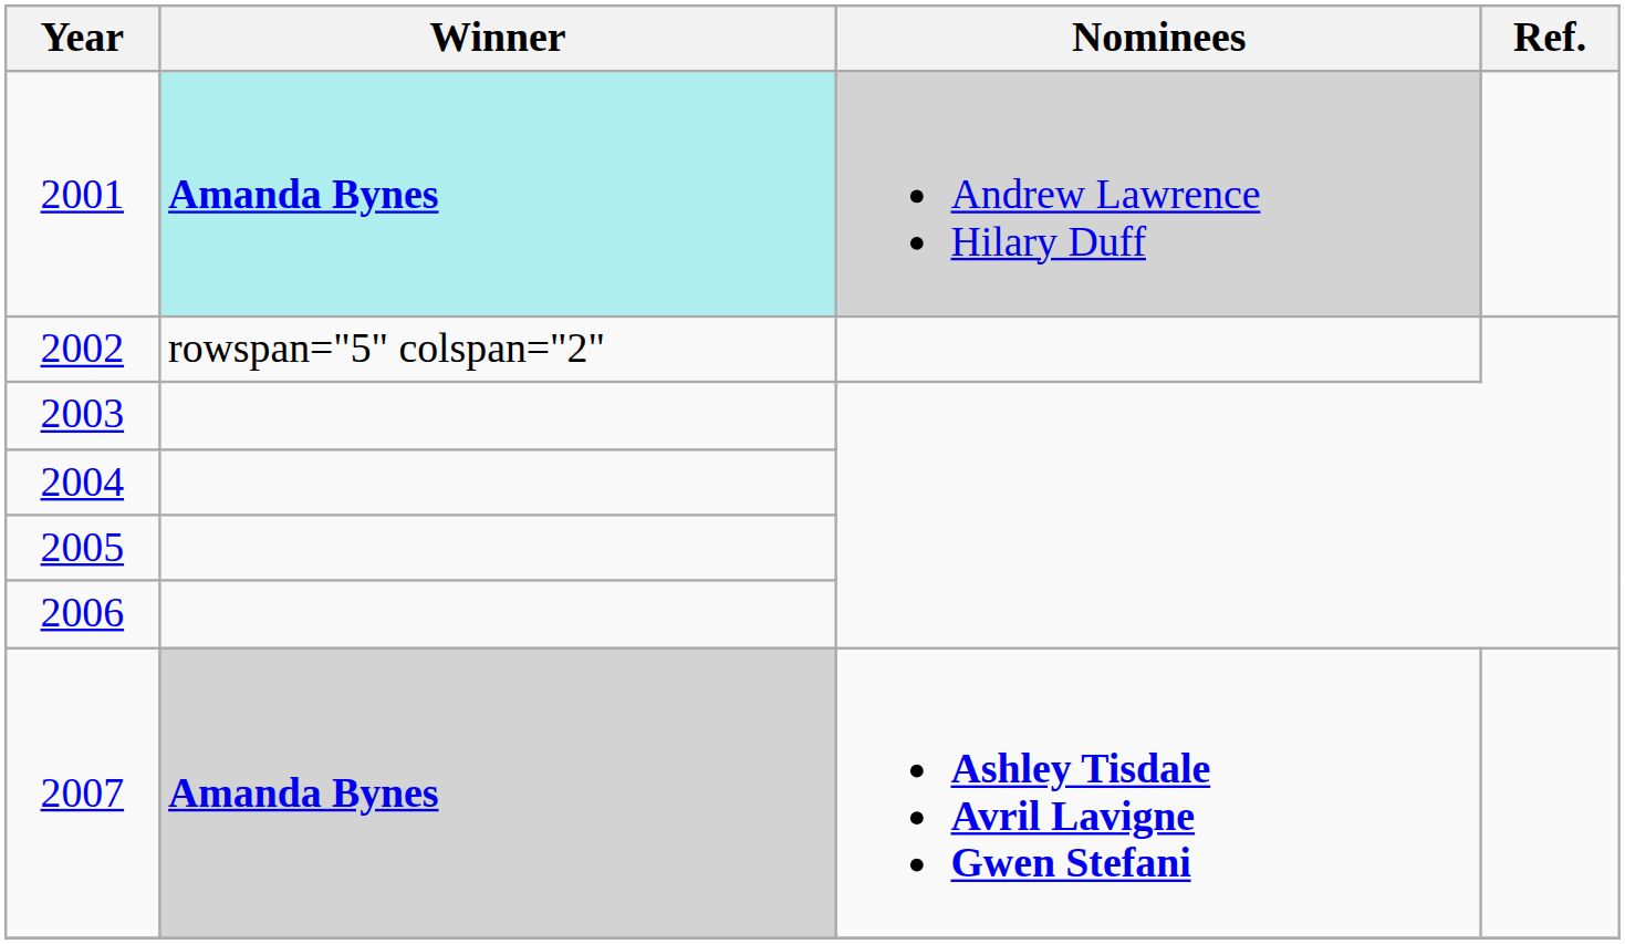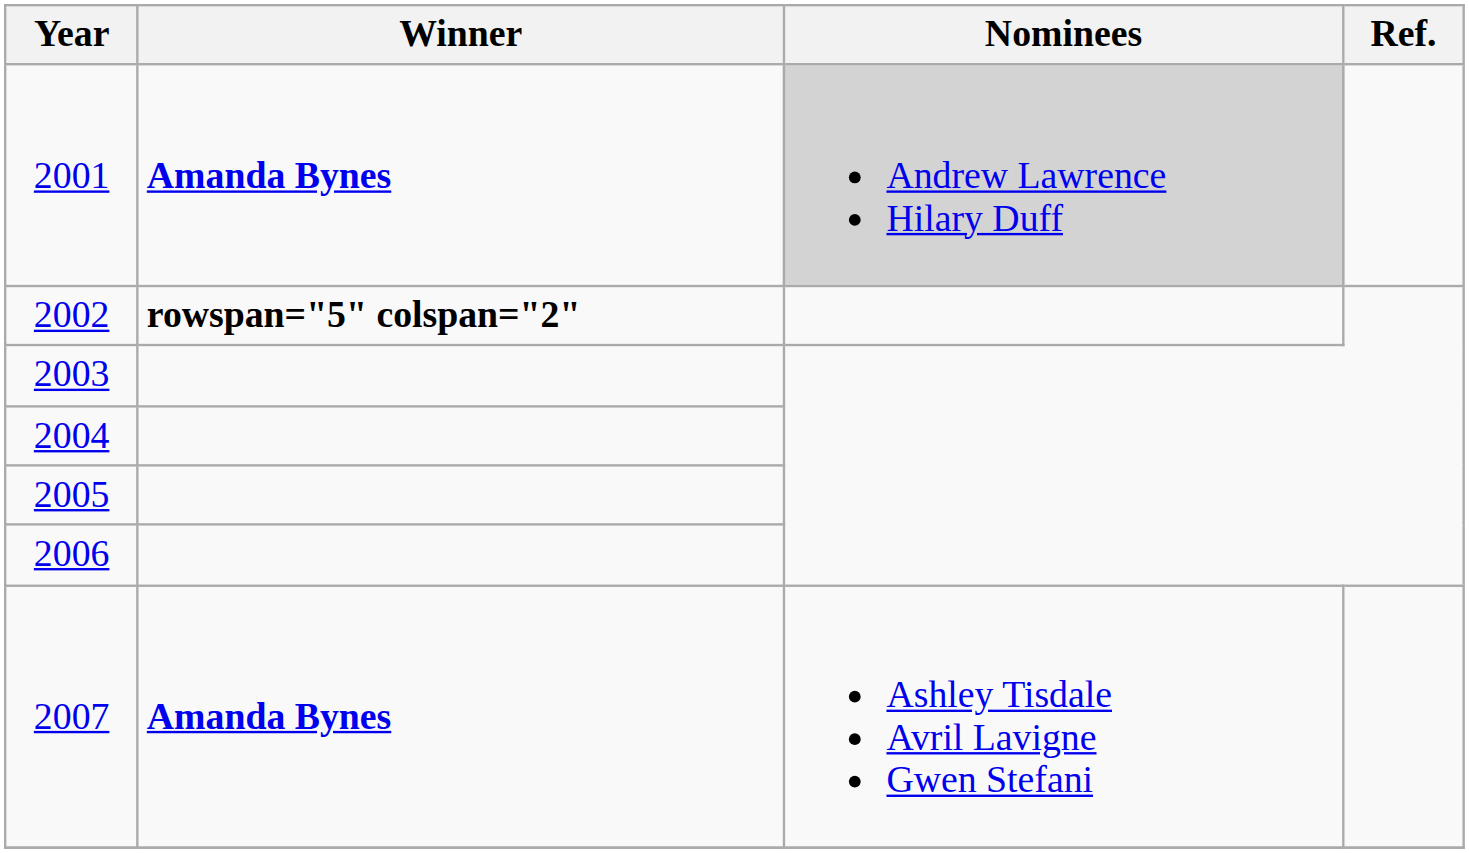2001 | Winner: paleturquoise background -> no background
2002 | Winner: normal -> bold
2007 | Winner: lightgrey background -> no background
2007 | Nominees: bold -> normal
